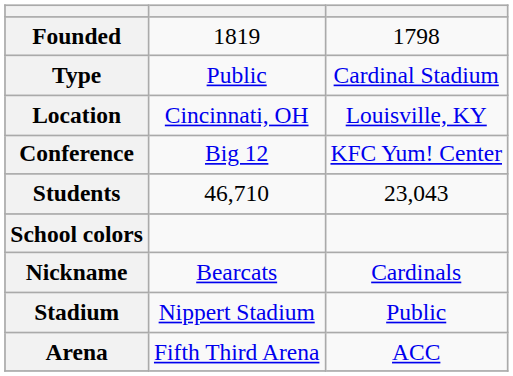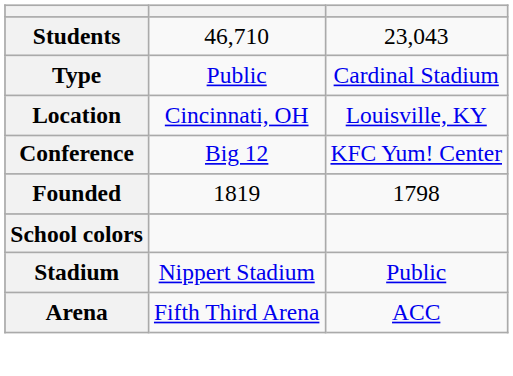rows swapped: Founded <-> Students
- row: Nickname | Bearcats | Cardinals
